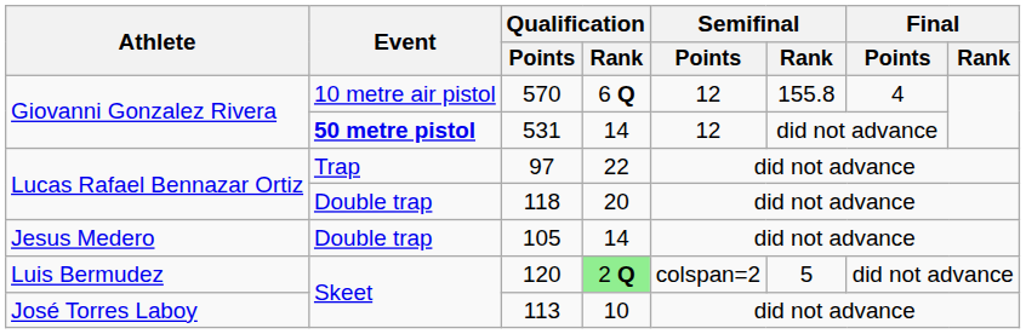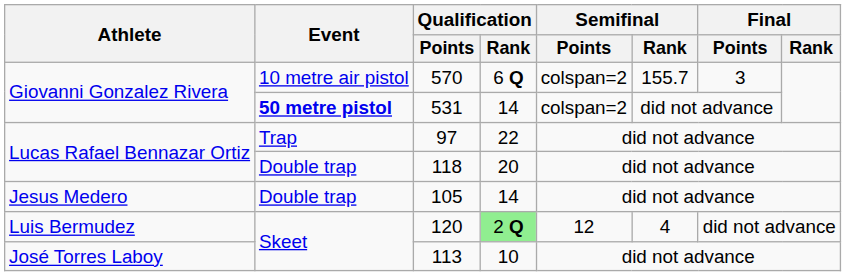570 | Semifinal / Points: 12 -> colspan=2
570 | Semifinal / Rank: 155.8 -> 155.7
570 | Final / Points: 4 -> 3
531 | Semifinal / Points: 12 -> colspan=2
120 | Semifinal / Points: colspan=2 -> 12
120 | Semifinal / Rank: 5 -> 4
